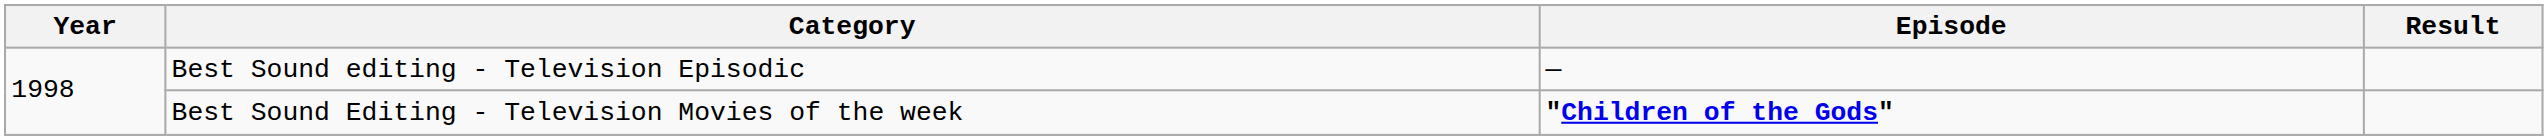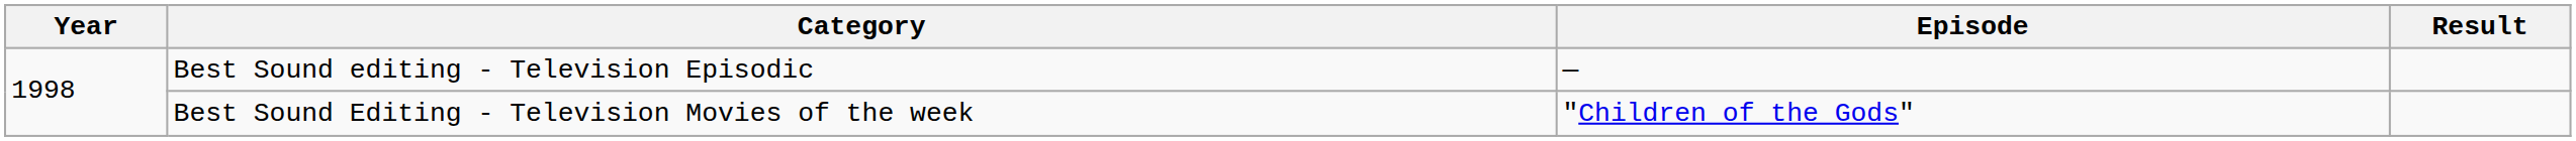Best Sound Editing - Television Movies of the week | Episode: bold -> normal
